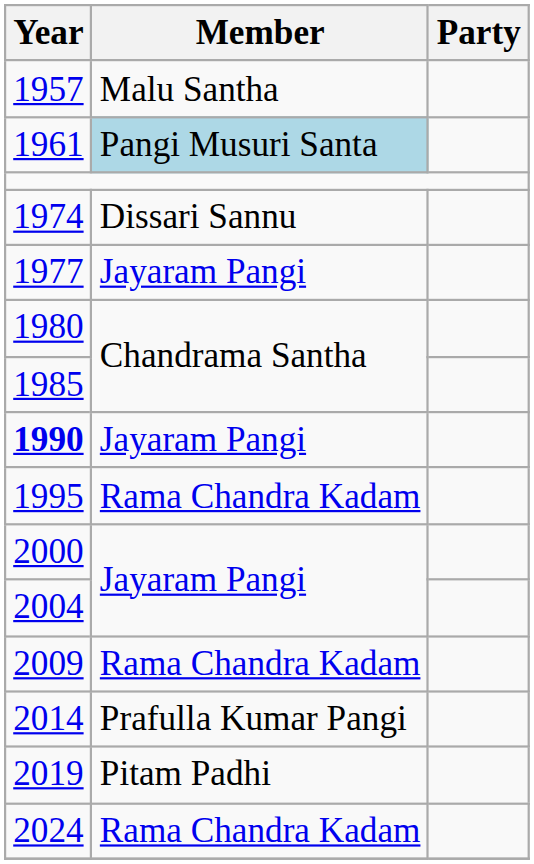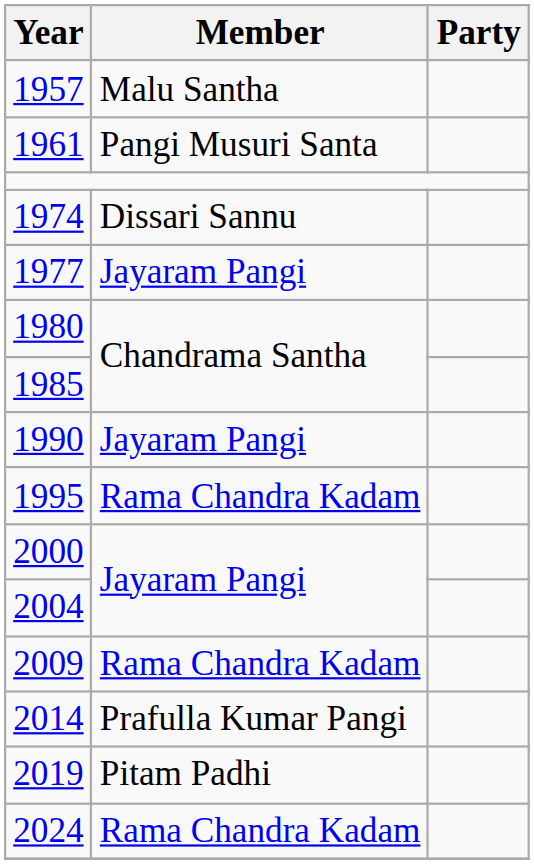1961 | Member: lightblue background -> no background
1990 | Year: bold -> normal
